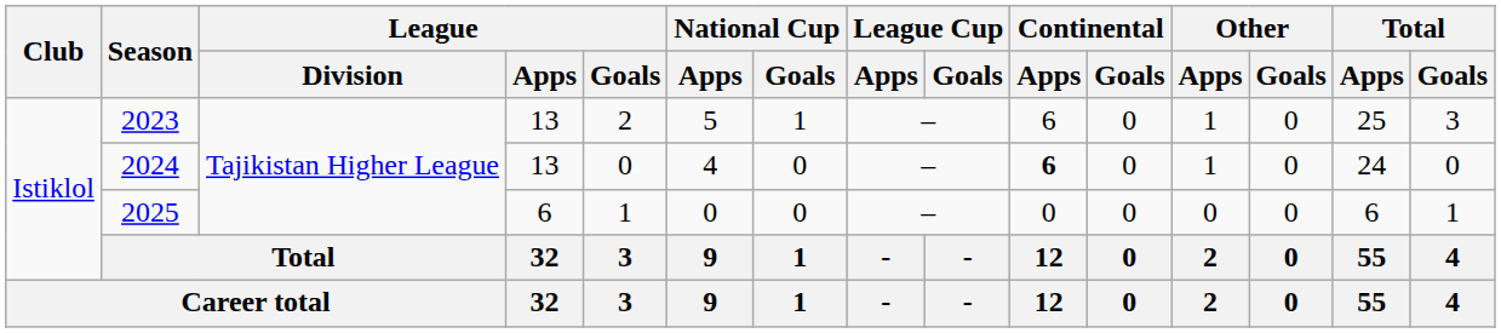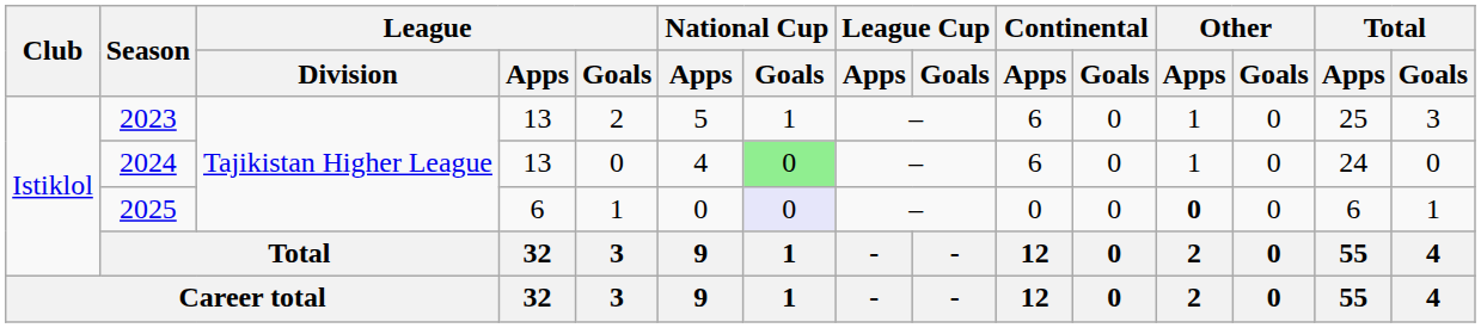2024 | National Cup / Goals: no background -> lightgreen background
2024 | Continental / Apps: bold -> normal
2025 | National Cup / Goals: no background -> lavender background
2025 | Other / Apps: normal -> bold
